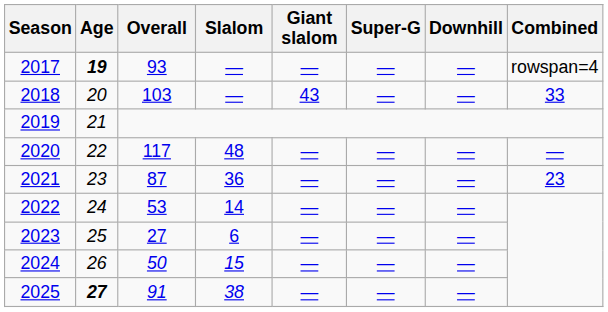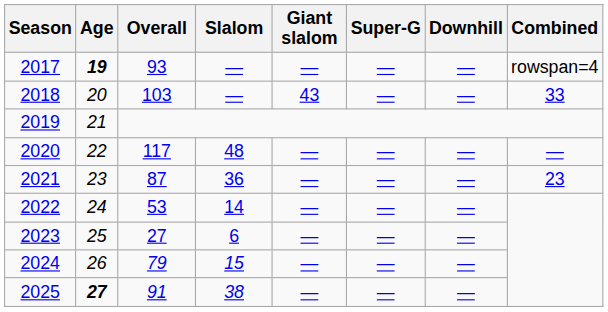2024 | Overall: 50 -> 79
